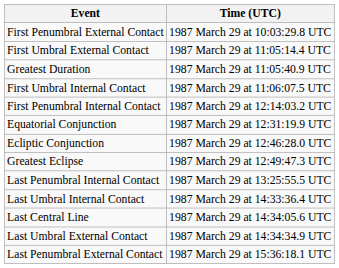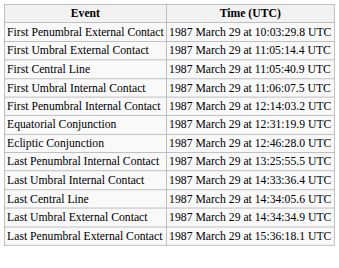+ row: First Central Line | 1987 March 29 at 11:05:40.9 UTC
- row: Greatest Duration | 1987 March 29 at 11:05:40.9 UTC
- row: Greatest Eclipse | 1987 March 29 at 12:49:47.3 UTC
